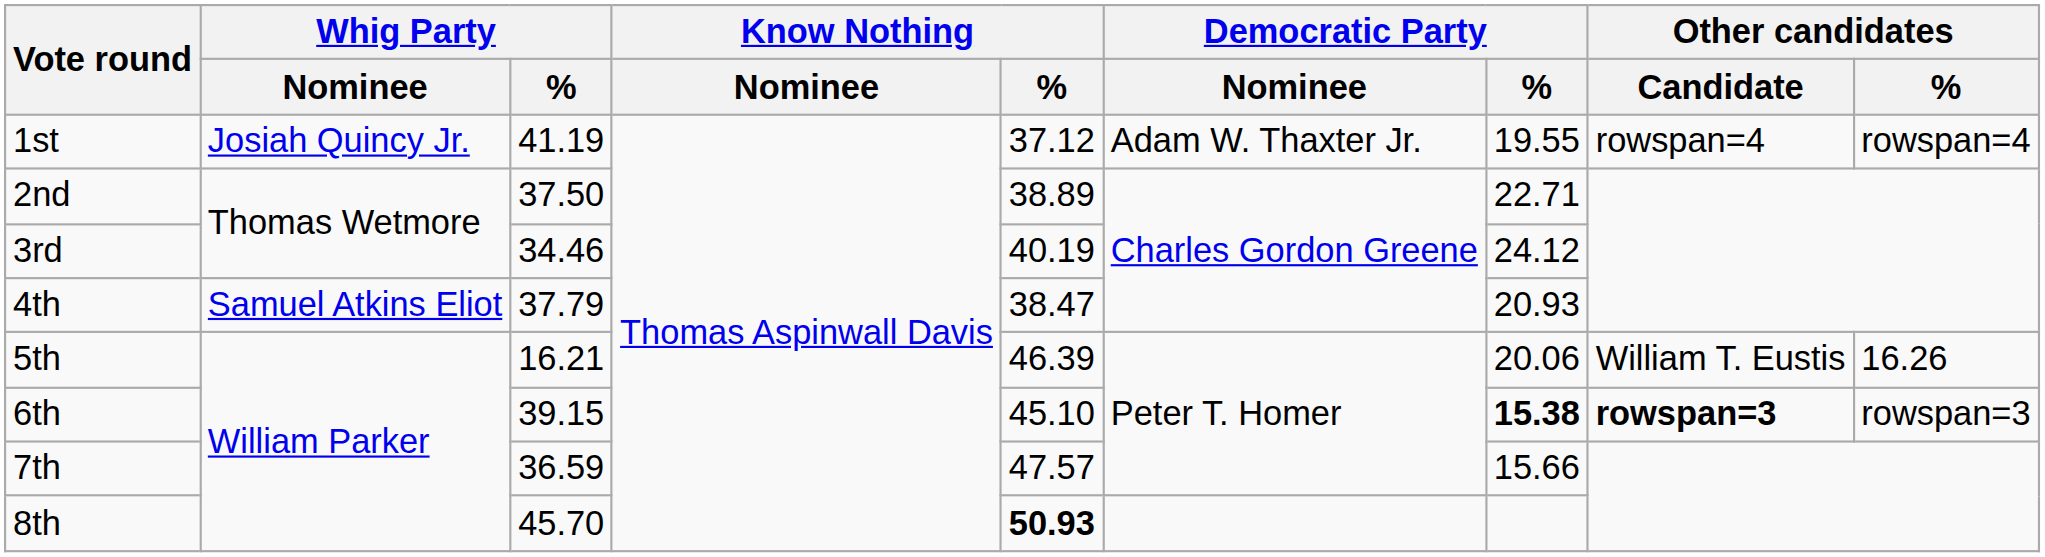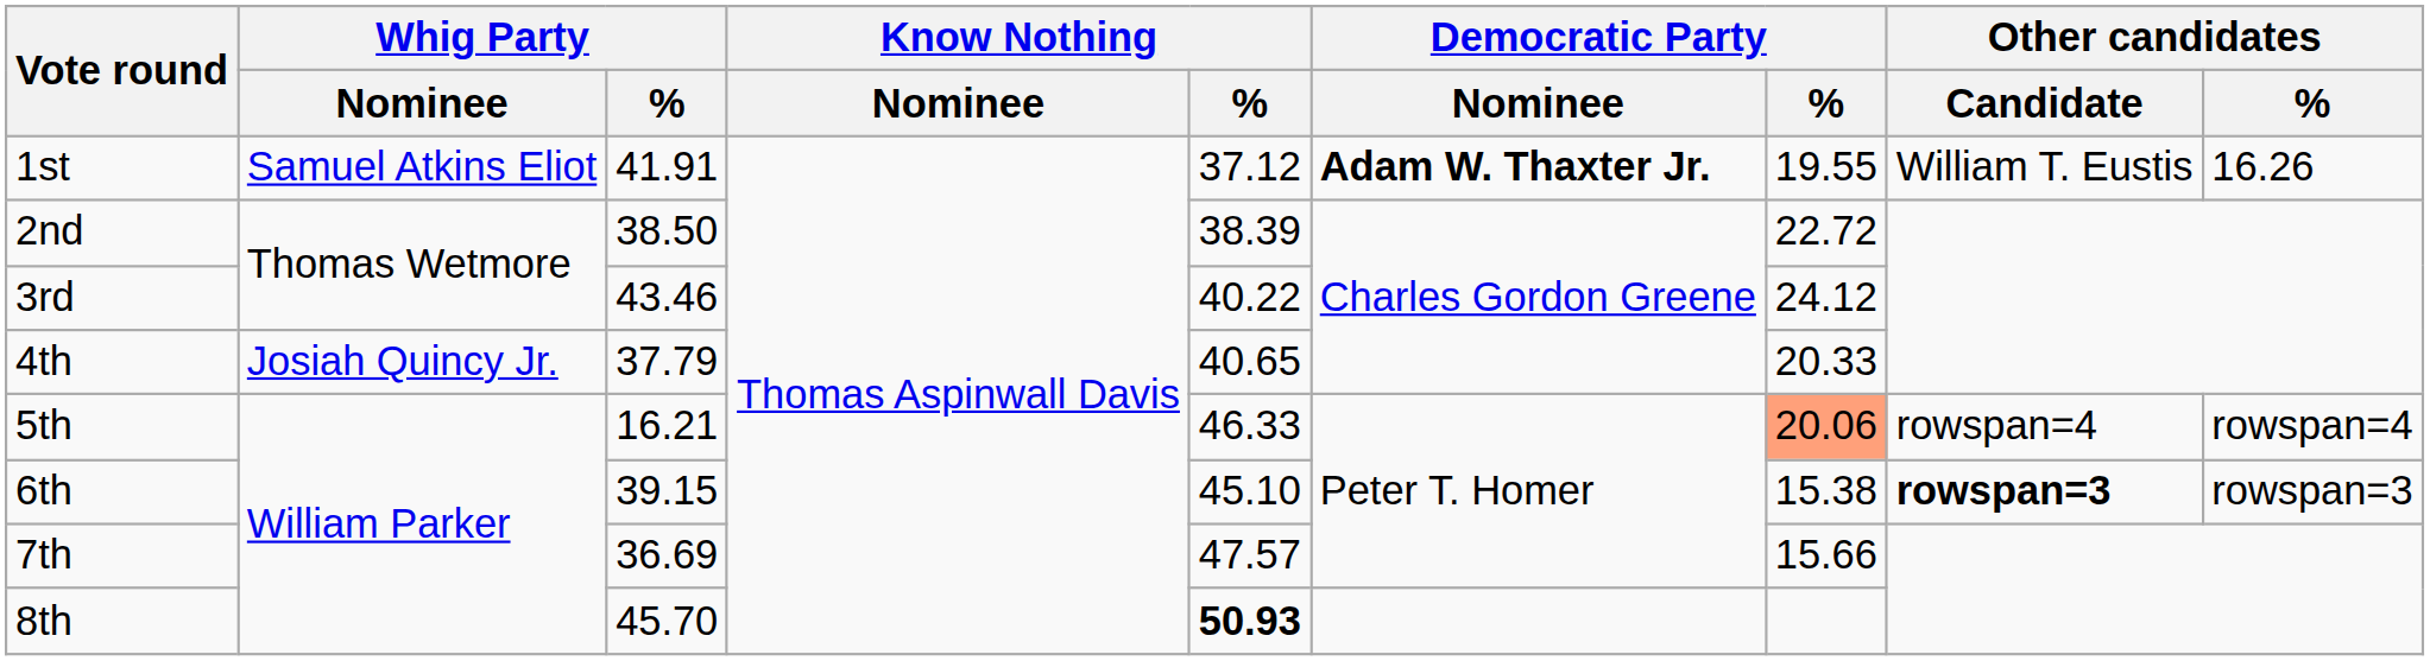1st | Whig Party / Nominee: Josiah Quincy Jr. -> Samuel Atkins Eliot
1st | Whig Party / %: 41.19 -> 41.91
1st | Democratic Party / Nominee: normal -> bold
1st | Other candidates / Candidate: rowspan=4 -> William T. Eustis
1st | Other candidates / %: rowspan=4 -> 16.26
2nd | Whig Party / %: 37.50 -> 38.50
2nd | Know Nothing / %: 38.89 -> 38.39
2nd | Democratic Party / %: 22.71 -> 22.72
3rd | Whig Party / %: 34.46 -> 43.46
3rd | Know Nothing / %: 40.19 -> 40.22
4th | Whig Party / Nominee: Samuel Atkins Eliot -> Josiah Quincy Jr.
4th | Know Nothing / %: 38.47 -> 40.65
4th | Democratic Party / %: 20.93 -> 20.33
5th | Know Nothing / %: 46.39 -> 46.33
5th | Democratic Party / %: no background -> lightsalmon background
5th | Other candidates / Candidate: William T. Eustis -> rowspan=4
5th | Other candidates / %: 16.26 -> rowspan=4
6th | Democratic Party / %: bold -> normal
7th | Whig Party / %: 36.59 -> 36.69
